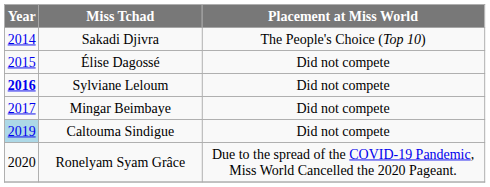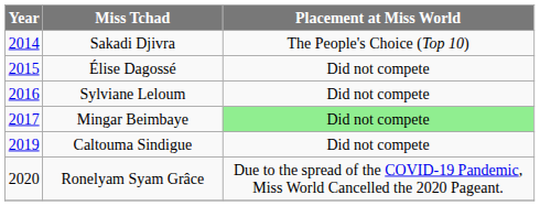Sylviane Leloum | Year: bold -> normal
Mingar Beimbaye | Placement at Miss World: no background -> lightgreen background
Caltouma Sindigue | Year: lightblue background -> no background
